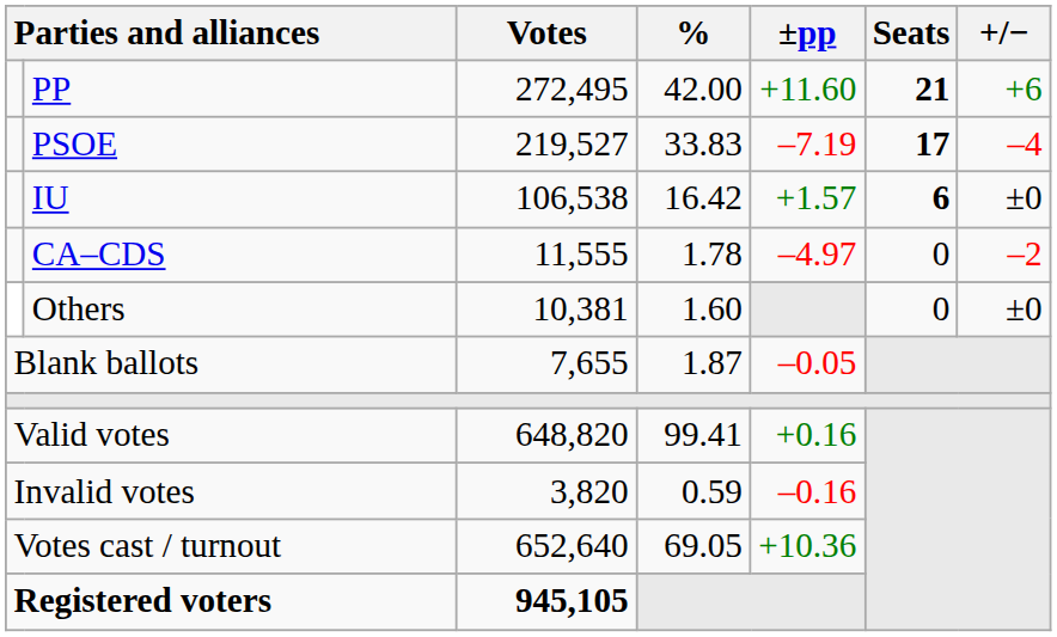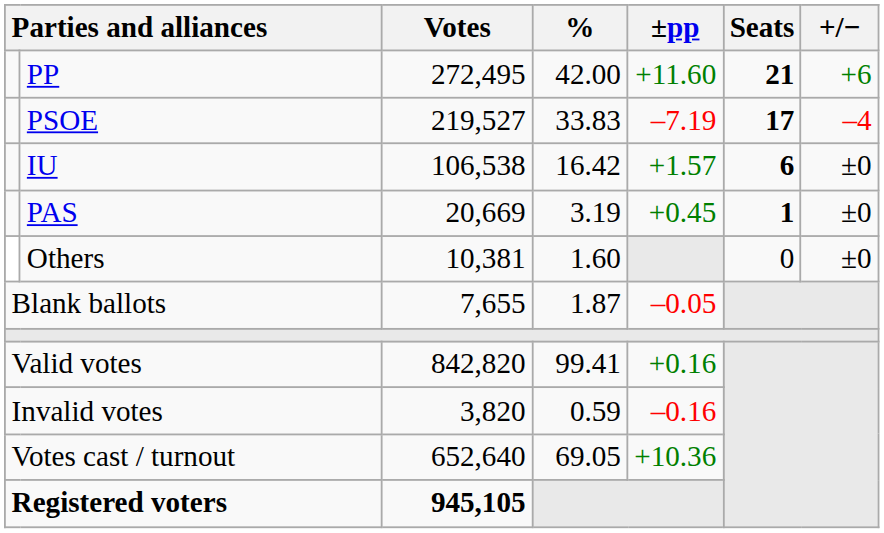+ row: PAS | 20,669 | 3.19 | +0.45 | 1 | ±0
- row: CA–CDS | 11,555 | 1.78 | –4.97 | 0 | –2
Valid votes | Votes: 648,820 -> 842,820
